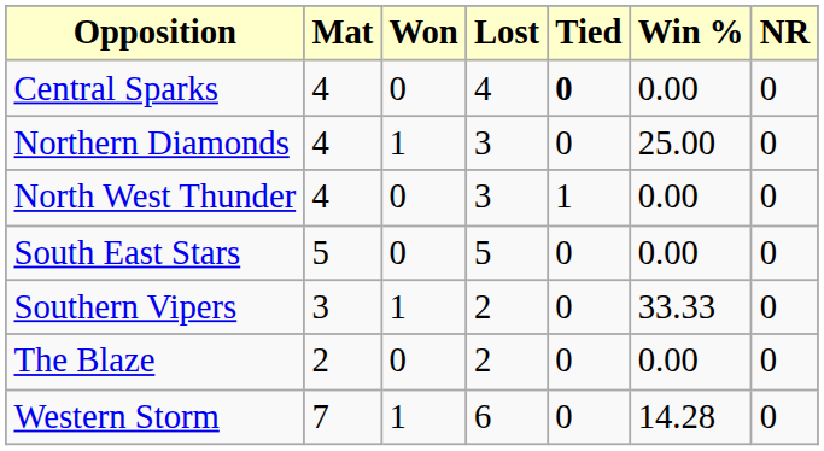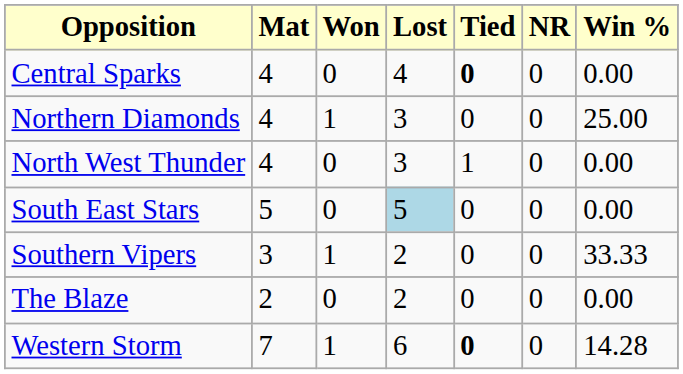columns swapped: NR <-> Win %
South East Stars | Lost: no background -> lightblue background
Western Storm | Tied: normal -> bold
